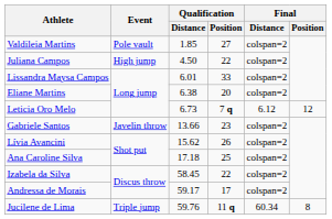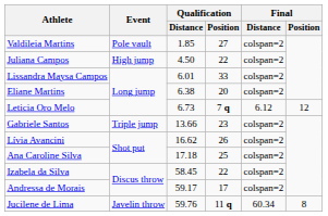Gabriele Santos | Event: Javelin throw -> Triple jump
Lívia Avancini | Qualification / Distance: 15.62 -> 16.62
Jucilene de Lima | Event: Triple jump -> Javelin throw
